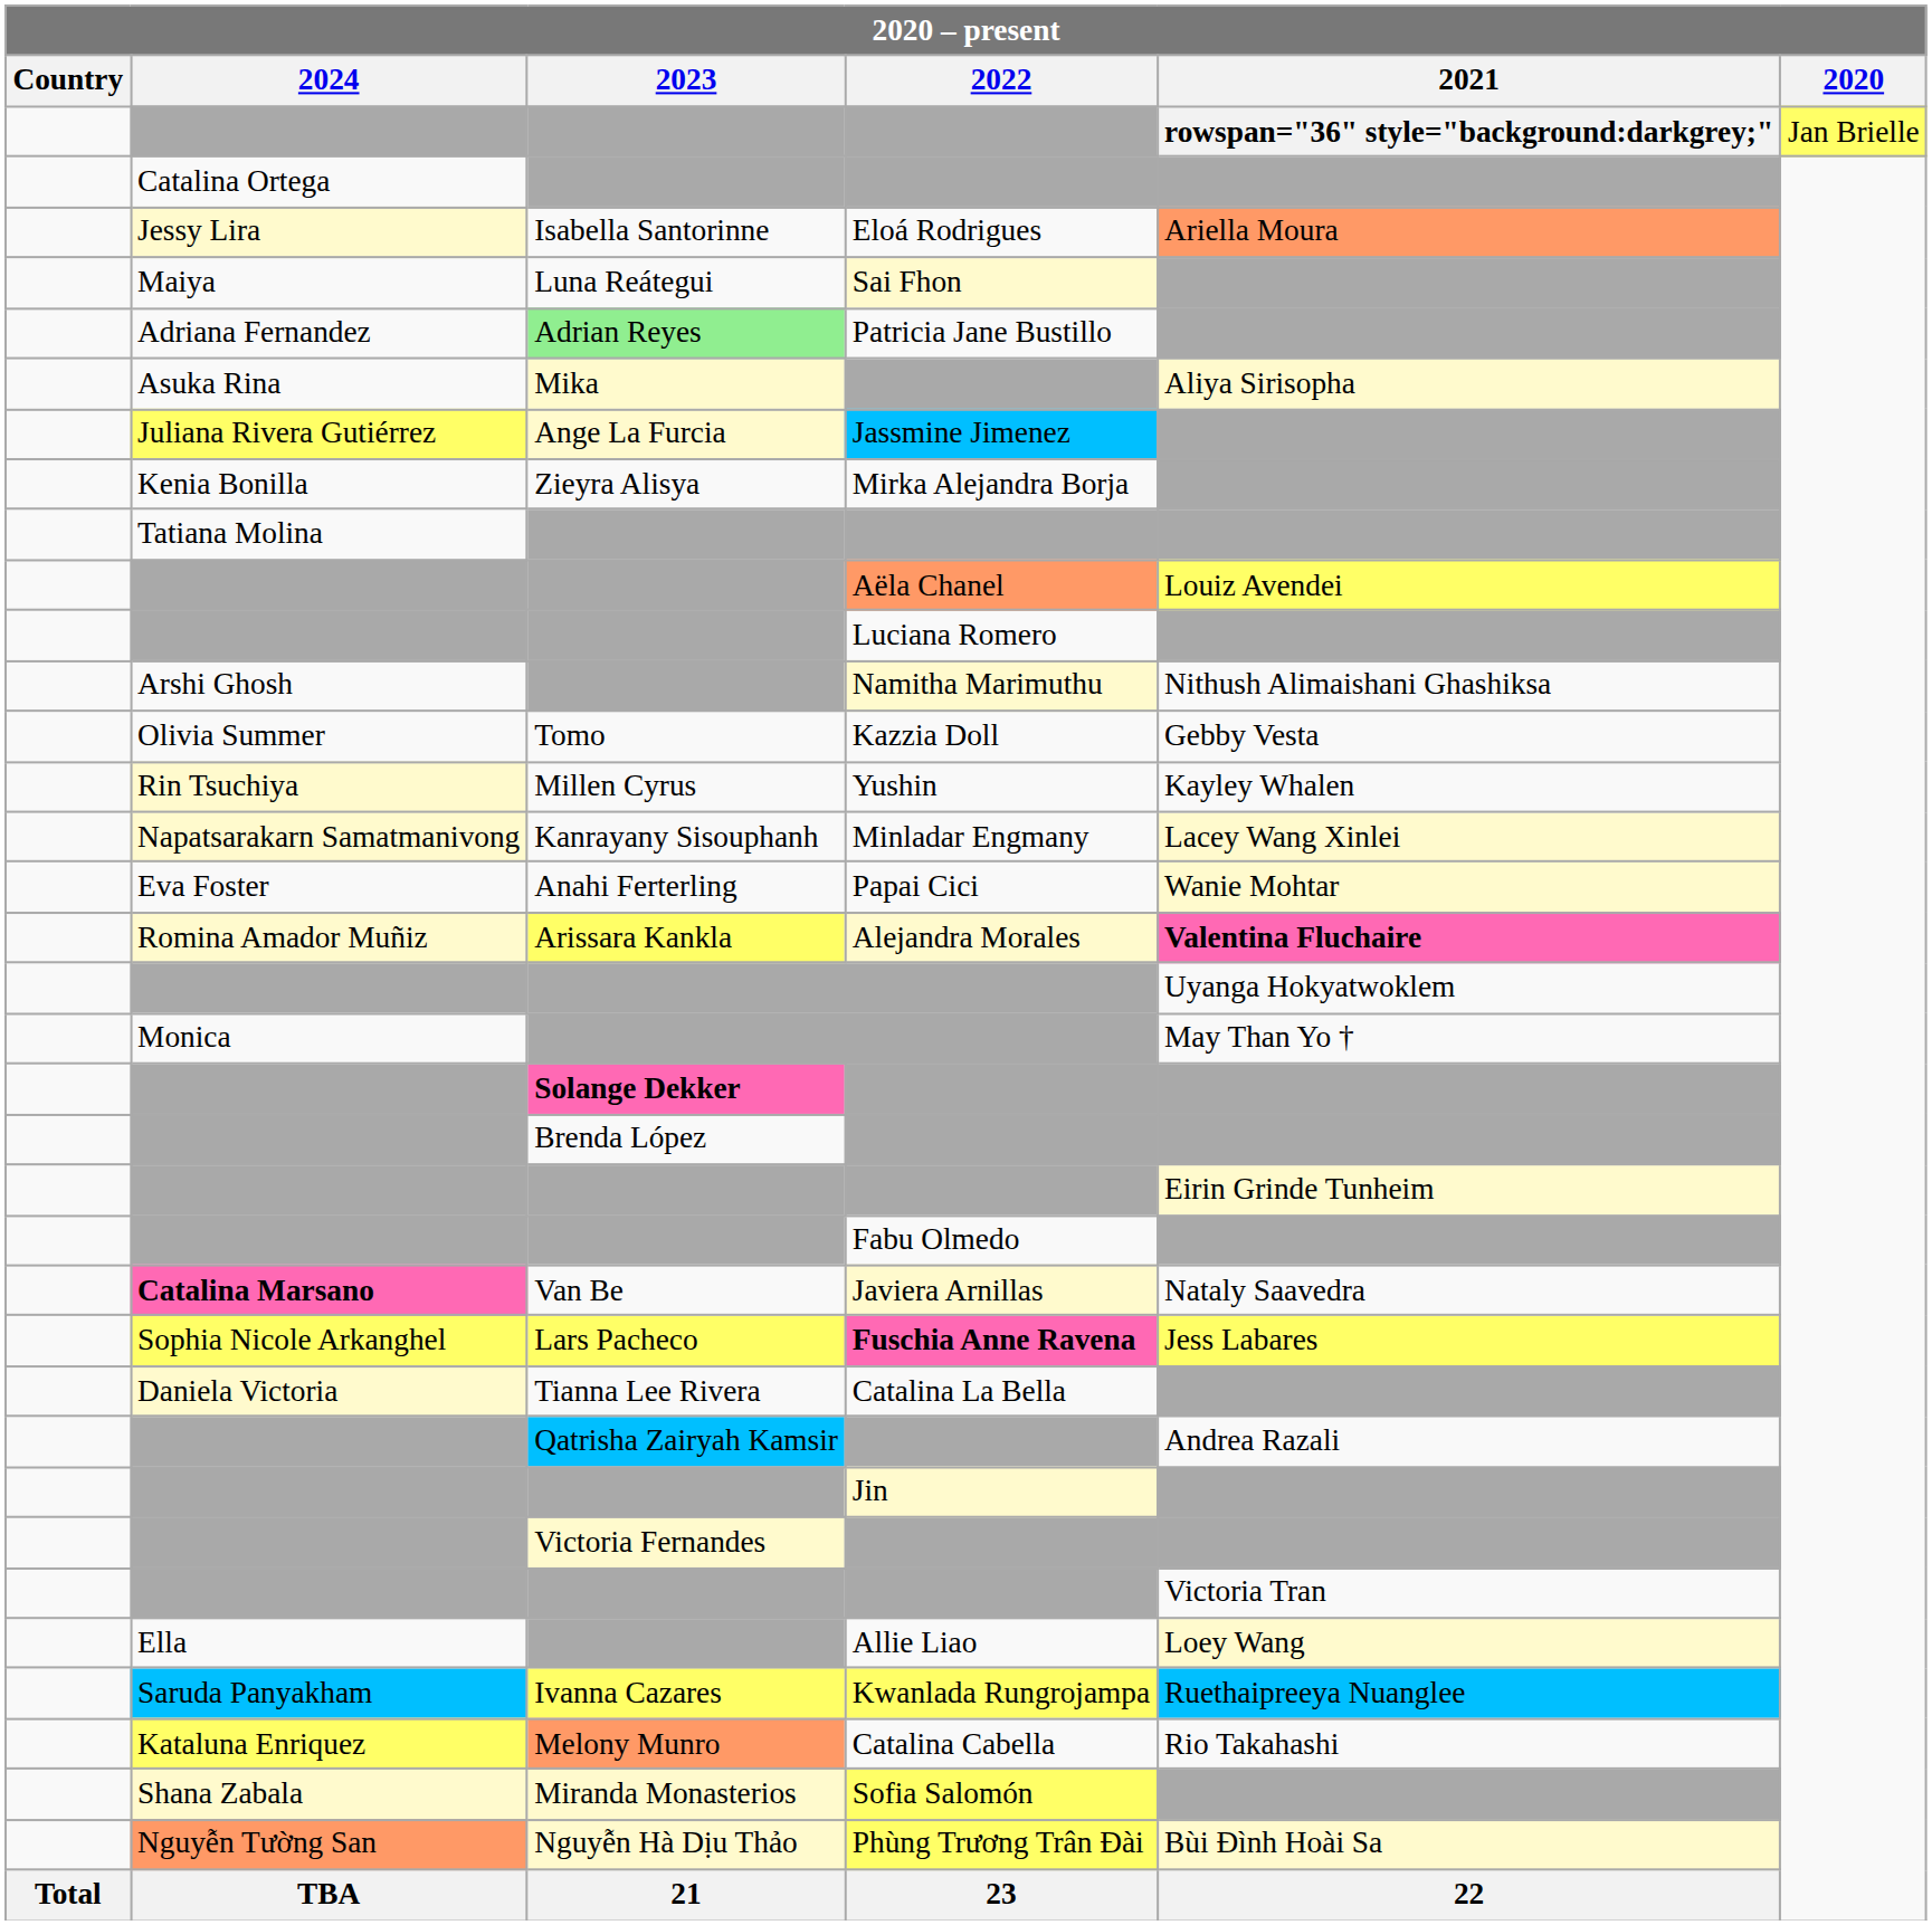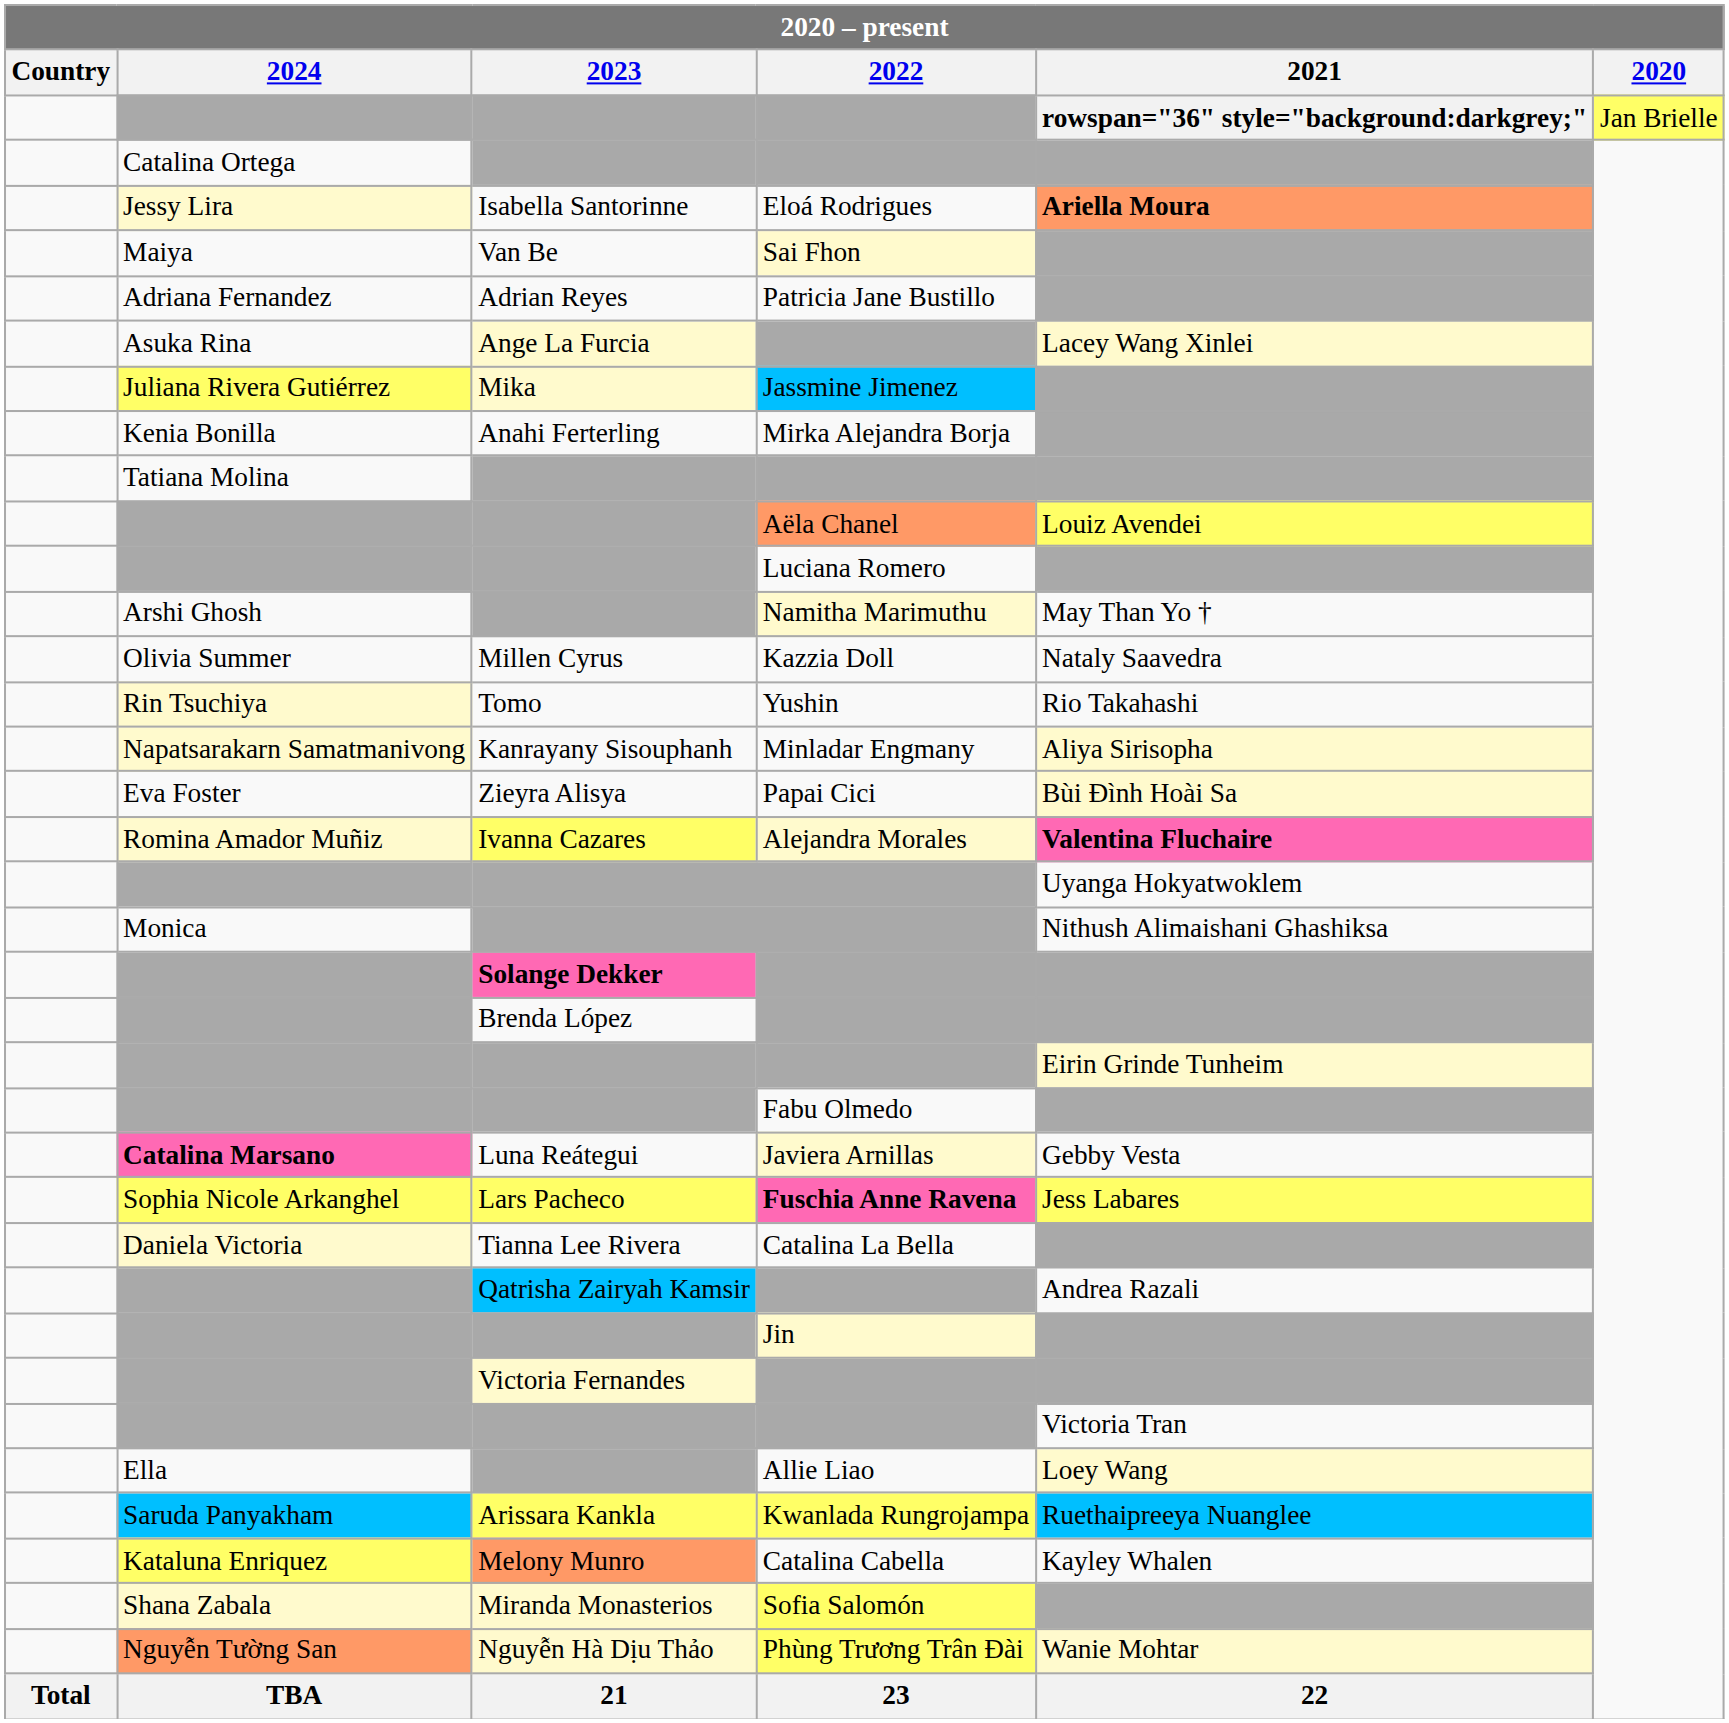Jessy Lira | 2021: normal -> bold
Maiya | 2023: Luna Reátegui -> Van Be
Adriana Fernandez | 2023: lightgreen background -> no background
Asuka Rina | 2023: Mika -> Ange La Furcia
Asuka Rina | 2021: Aliya Sirisopha -> Lacey Wang Xinlei
Juliana Rivera Gutiérrez | 2023: Ange La Furcia -> Mika
Kenia Bonilla | 2023: Zieyra Alisya -> Anahi Ferterling
Arshi Ghosh | 2021: Nithush Alimaishani Ghashiksa -> May Than Yo †
Olivia Summer | 2023: Tomo -> Millen Cyrus
Olivia Summer | 2021: Gebby Vesta -> Nataly Saavedra
Rin Tsuchiya | 2023: Millen Cyrus -> Tomo
Rin Tsuchiya | 2021: Kayley Whalen -> Rio Takahashi
Napatsarakarn Samatmanivong | 2021: Lacey Wang Xinlei -> Aliya Sirisopha
Eva Foster | 2023: Anahi Ferterling -> Zieyra Alisya
Eva Foster | 2021: Wanie Mohtar -> Bùi Đình Hoài Sa
Romina Amador Muñiz | 2023: Arissara Kankla -> Ivanna Cazares
Monica | 2021: May Than Yo † -> Nithush Alimaishani Ghashiksa
Catalina Marsano | 2023: Van Be -> Luna Reátegui
Catalina Marsano | 2021: Nataly Saavedra -> Gebby Vesta
Saruda Panyakham | 2023: Ivanna Cazares -> Arissara Kankla
Kataluna Enriquez | 2021: Rio Takahashi -> Kayley Whalen
Nguyễn Tường San | 2021: Bùi Đình Hoài Sa -> Wanie Mohtar
